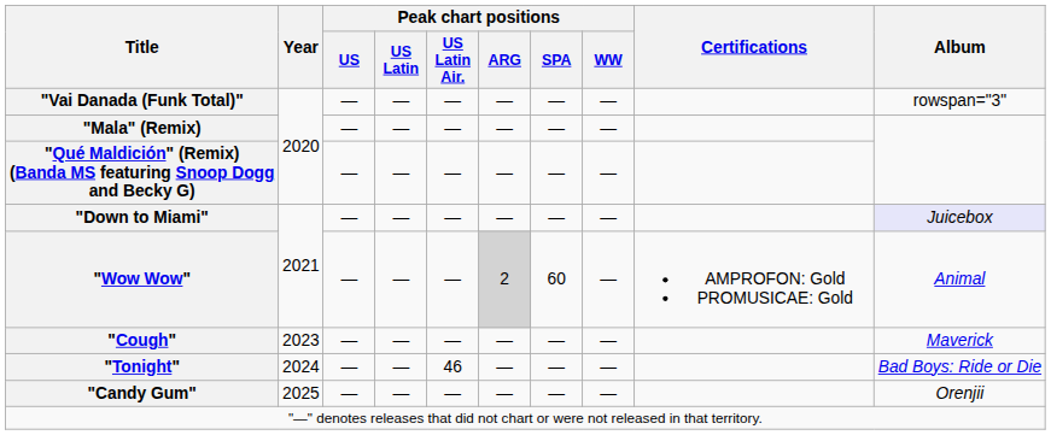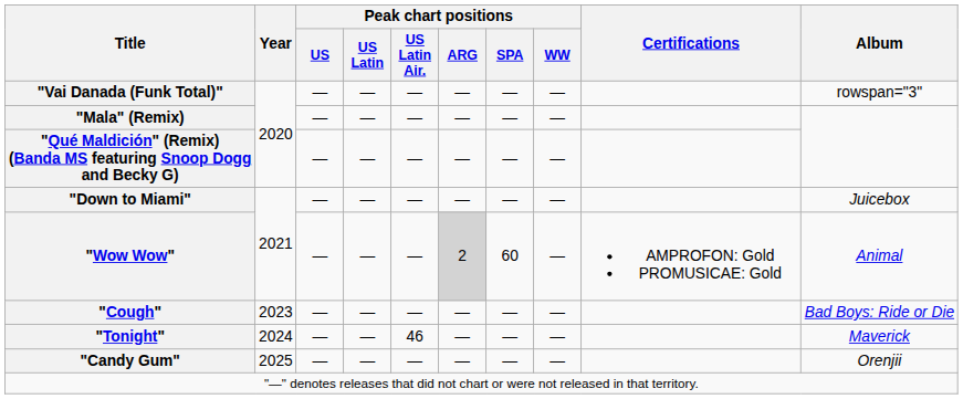"Down to Miami" | Album: lavender background -> no background
"Cough" | Album: Maverick -> Bad Boys: Ride or Die
"Tonight" | Album: Bad Boys: Ride or Die -> Maverick
